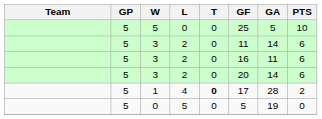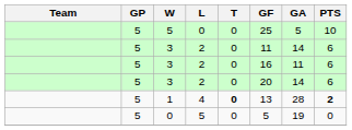1 | GF: 17 -> 13
1 | PTS: normal -> bold
